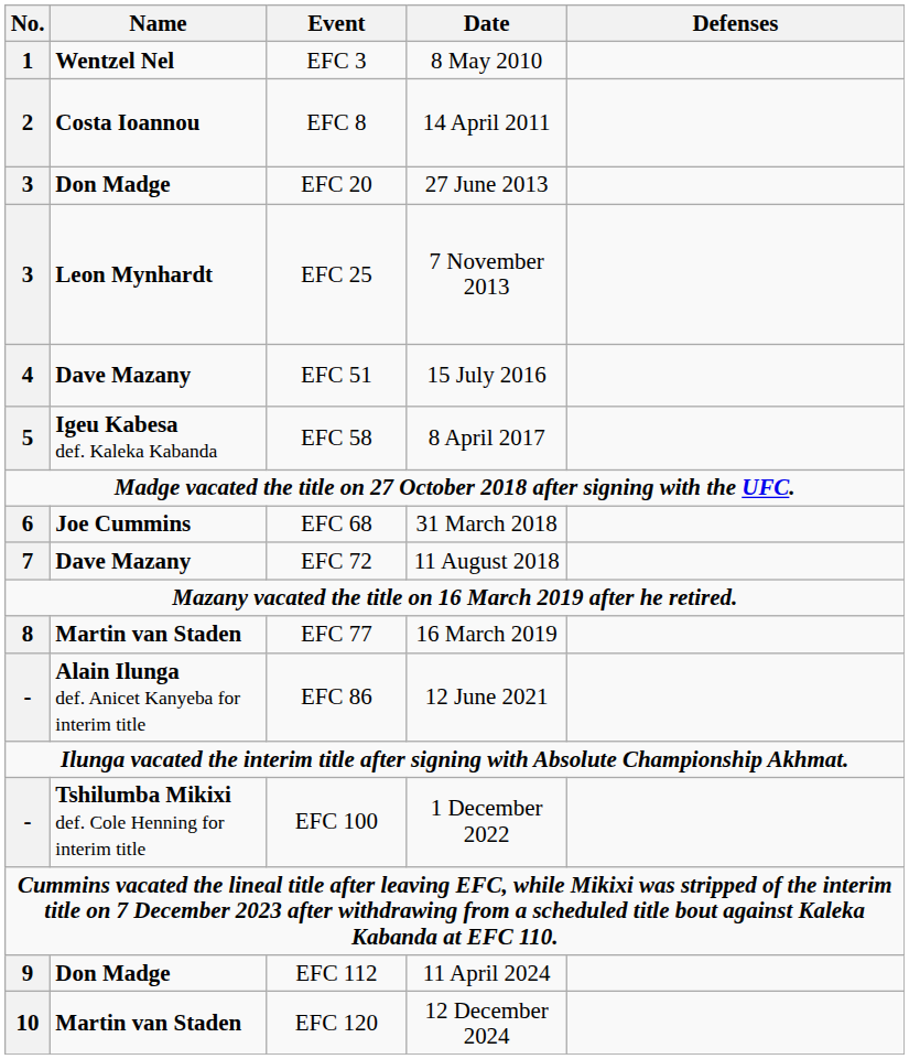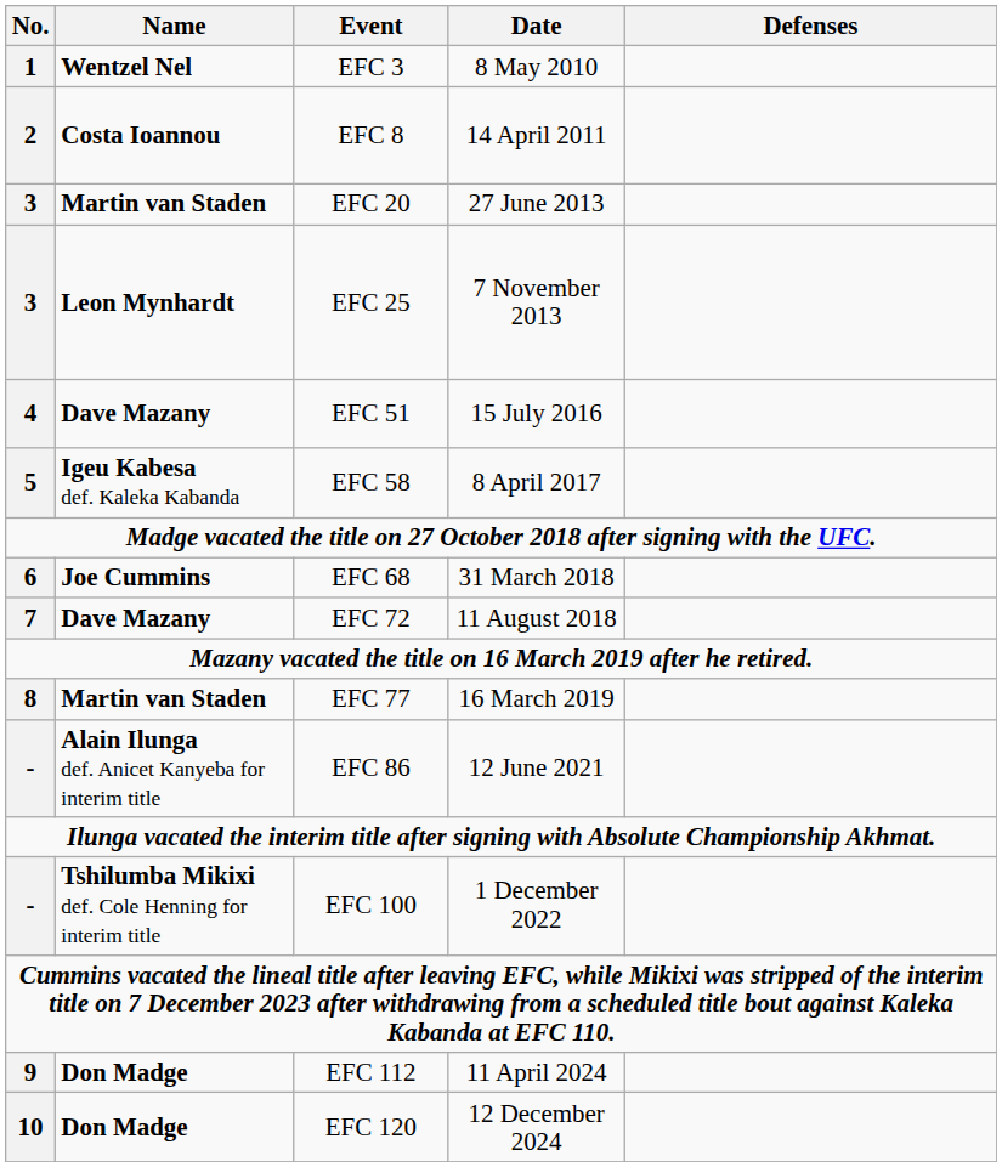EFC 20 | Name: Don Madge -> Martin van Staden
EFC 120 | Name: Martin van Staden -> Don Madge
